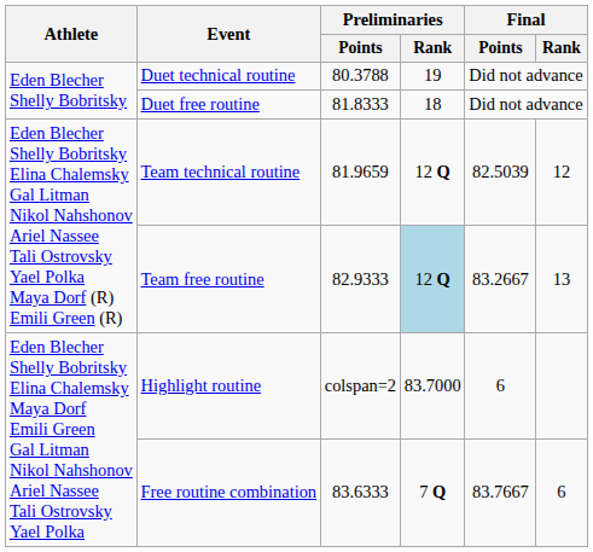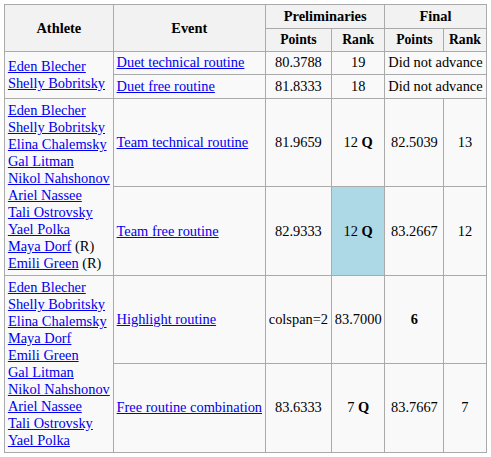Team technical routine | Final / Rank: 12 -> 13
Team free routine | Final / Rank: 13 -> 12
Highlight routine | Final / Points: normal -> bold
Free routine combination | Final / Rank: 6 -> 7
